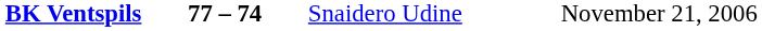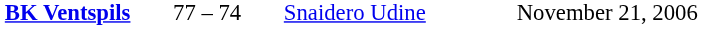BK Ventspils | column 2: bold -> normal
